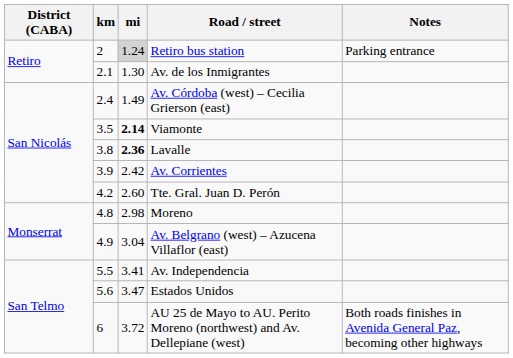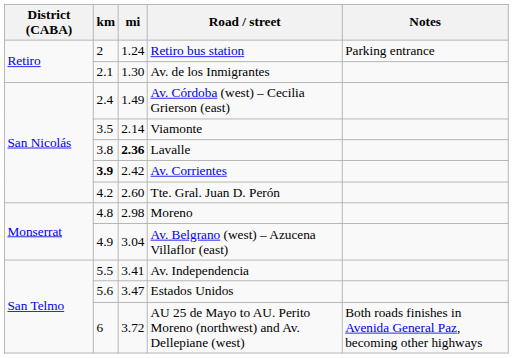Retiro bus station | mi: lightgrey background -> no background
Viamonte | mi: bold -> normal
Av. Corrientes | km: normal -> bold
